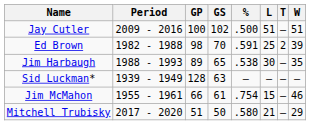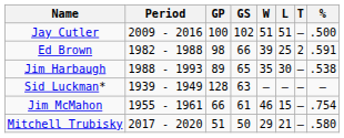columns swapped: W <-> %
Ed Brown | GS: 70 -> 66
